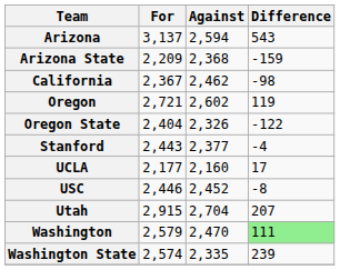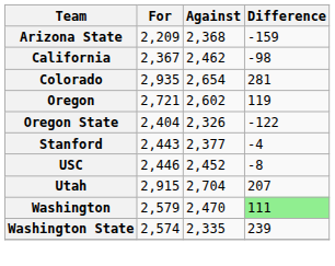- row: Arizona | 3,137 | 2,594 | 543
+ row: Colorado | 2,935 | 2,654 | 281
- row: UCLA | 2,177 | 2,160 | 17
